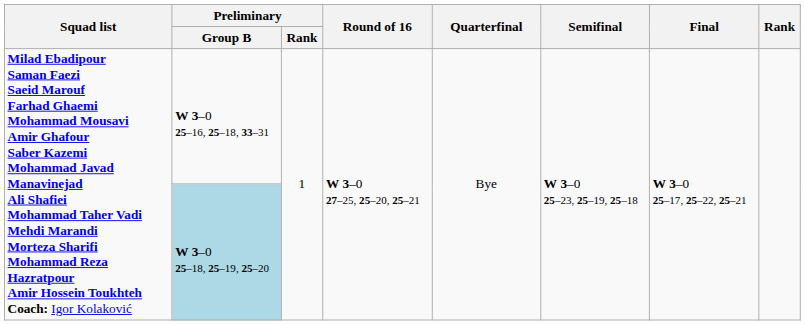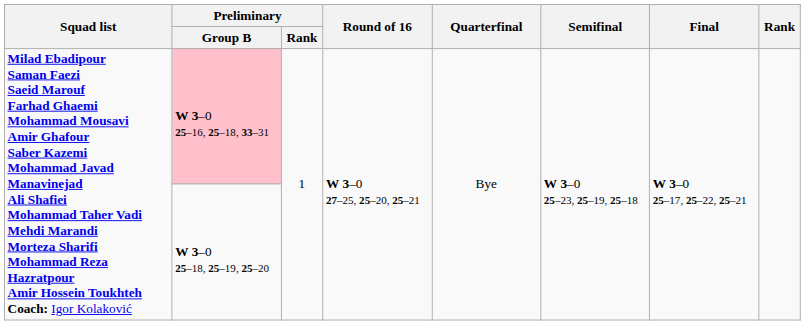W 3–0 25–16, 25–18, 33–31 | Preliminary / Group B: no background -> pink background
W 3–0 25–18, 25–19, 25–20 | Preliminary / Group B: lightblue background -> no background
